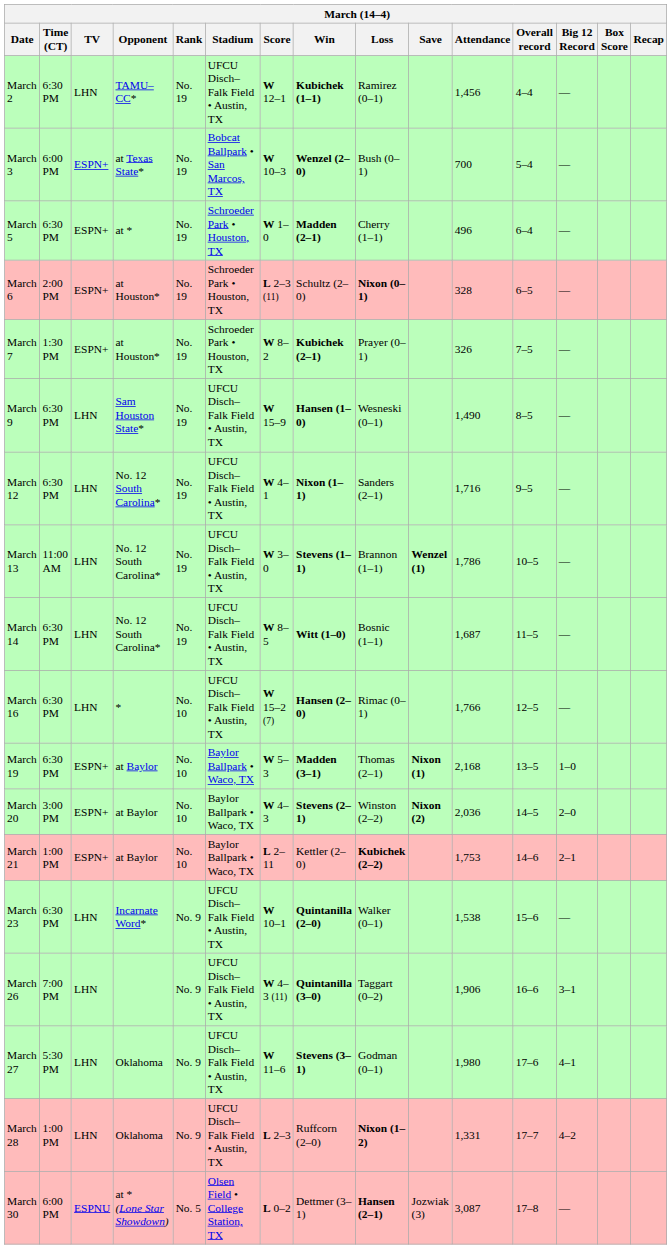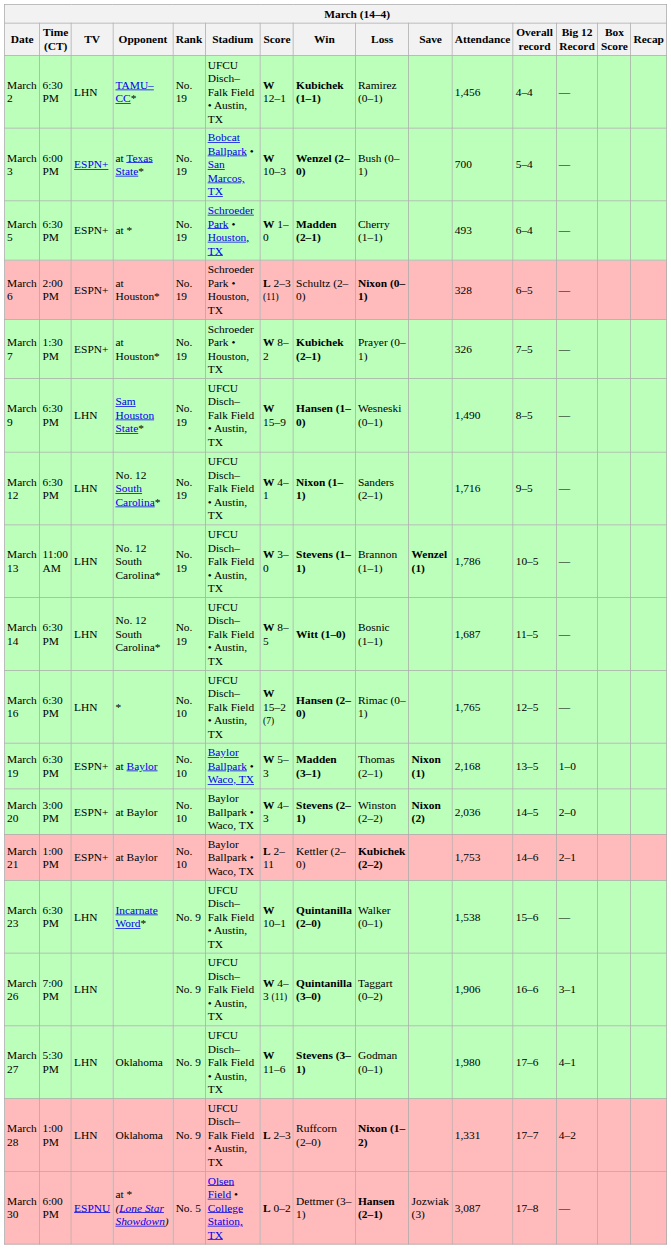March 5 | Attendance: 496 -> 493
March 16 | Attendance: 1,766 -> 1,765
